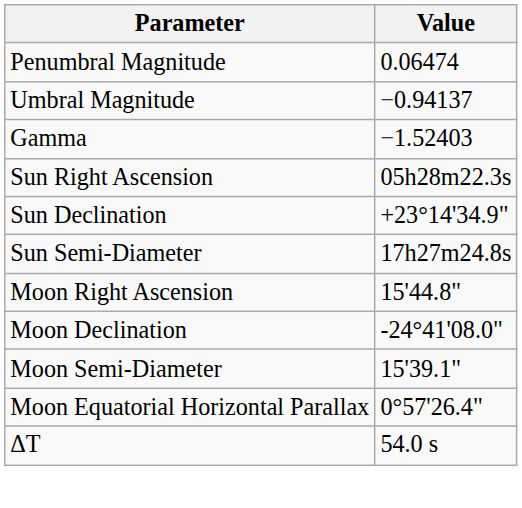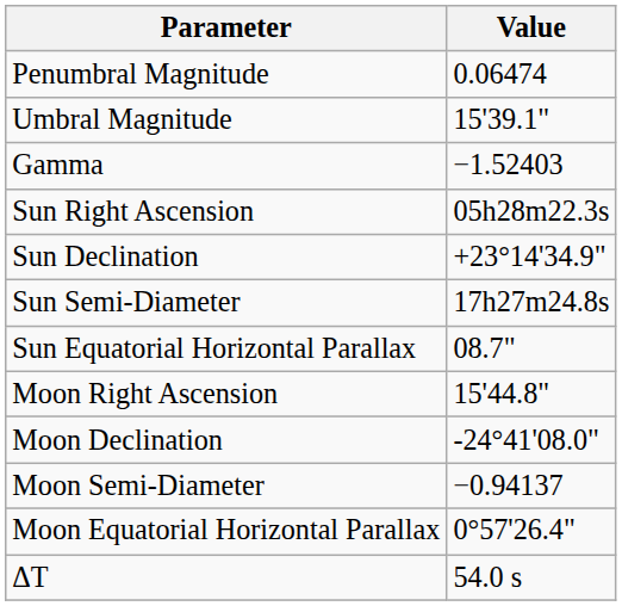Umbral Magnitude | Value: −0.94137 -> 15'39.1"
+ row: Sun Equatorial Horizontal Parallax | 08.7"
Moon Semi-Diameter | Value: 15'39.1" -> −0.94137
